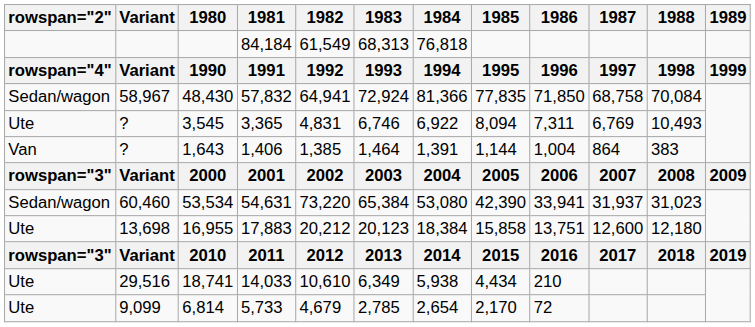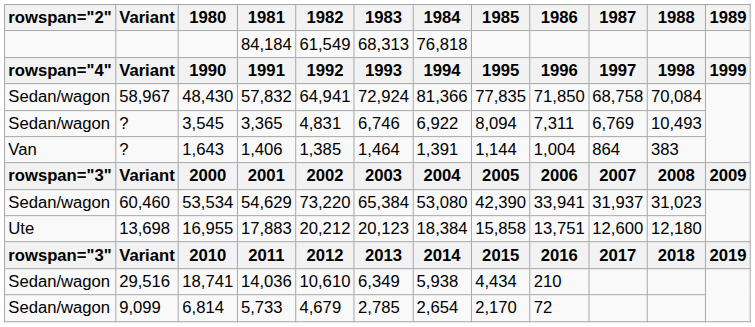3,545 | rowspan="2": Ute -> Sedan/wagon
53,534 | 1981: 54,631 -> 54,629
18,741 | rowspan="2": Ute -> Sedan/wagon
18,741 | 1981: 14,033 -> 14,036
6,814 | rowspan="2": Ute -> Sedan/wagon
